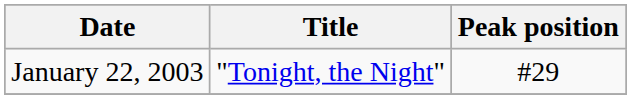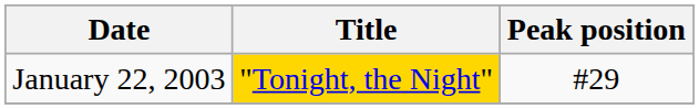January 22, 2003 | Title: no background -> gold background
